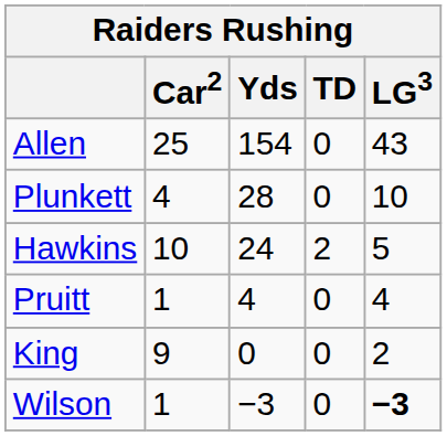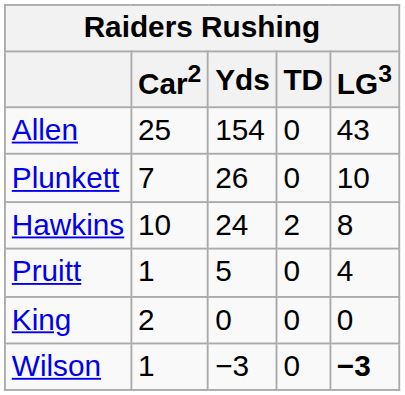Plunkett | Car2: 4 -> 7
Plunkett | Yds: 28 -> 26
Hawkins | LG3: 5 -> 8
Pruitt | Yds: 4 -> 5
King | Car2: 9 -> 2
King | LG3: 2 -> 0
